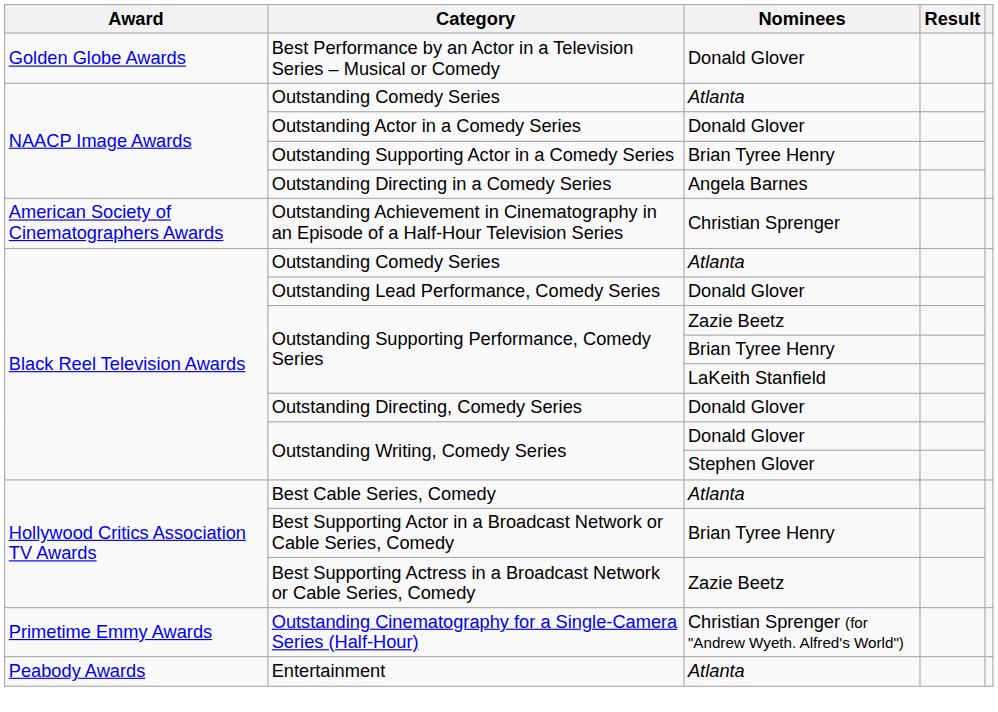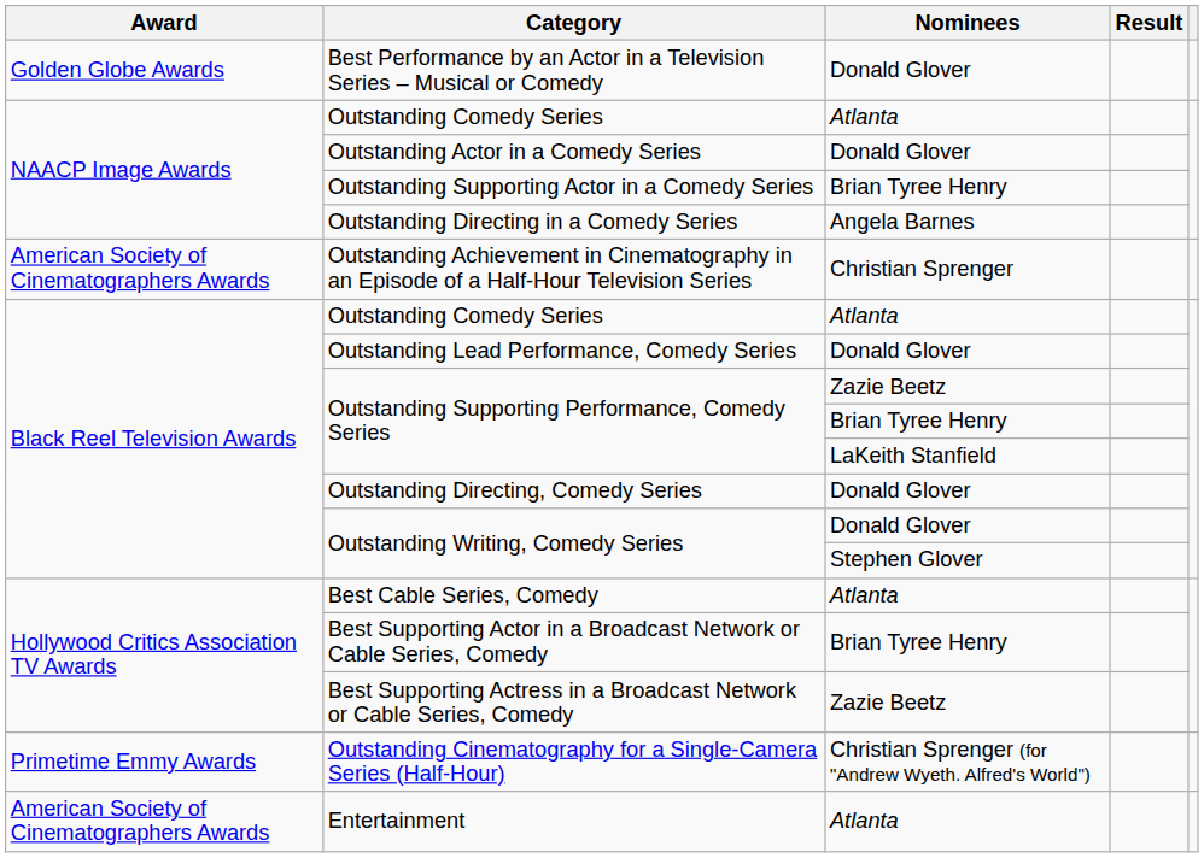Entertainment | Award: Peabody Awards -> American Society of Cinematographers Awards
